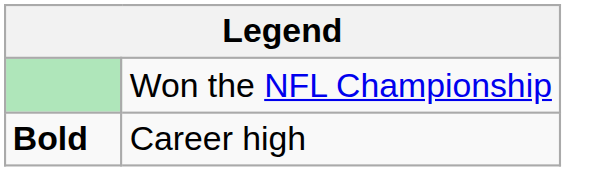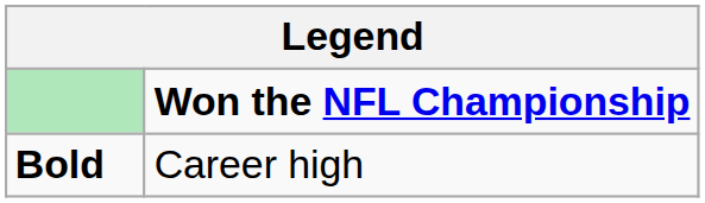row 2 | column 2: normal -> bold
